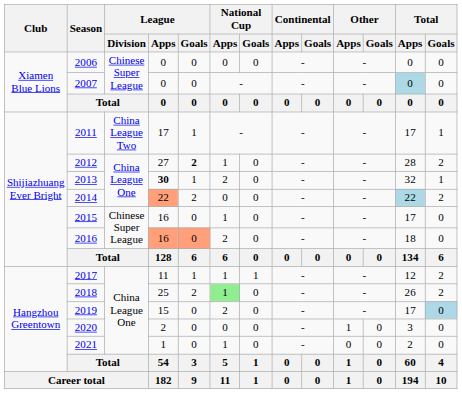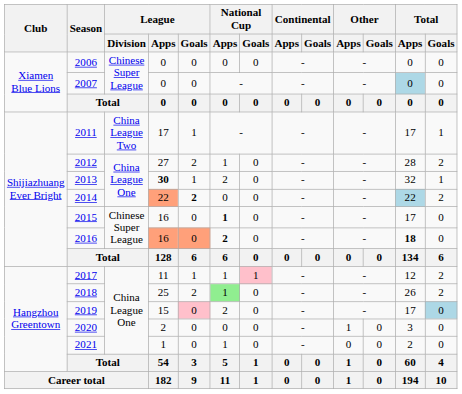2012 | League / Goals: bold -> normal
2014 | League / Goals: normal -> bold
2015 | National Cup / Apps: normal -> bold
2016 | National Cup / Apps: normal -> bold
2016 | Total / Apps: normal -> bold
2017 | National Cup / Goals: no background -> pink background
2019 | League / Goals: no background -> pink background
